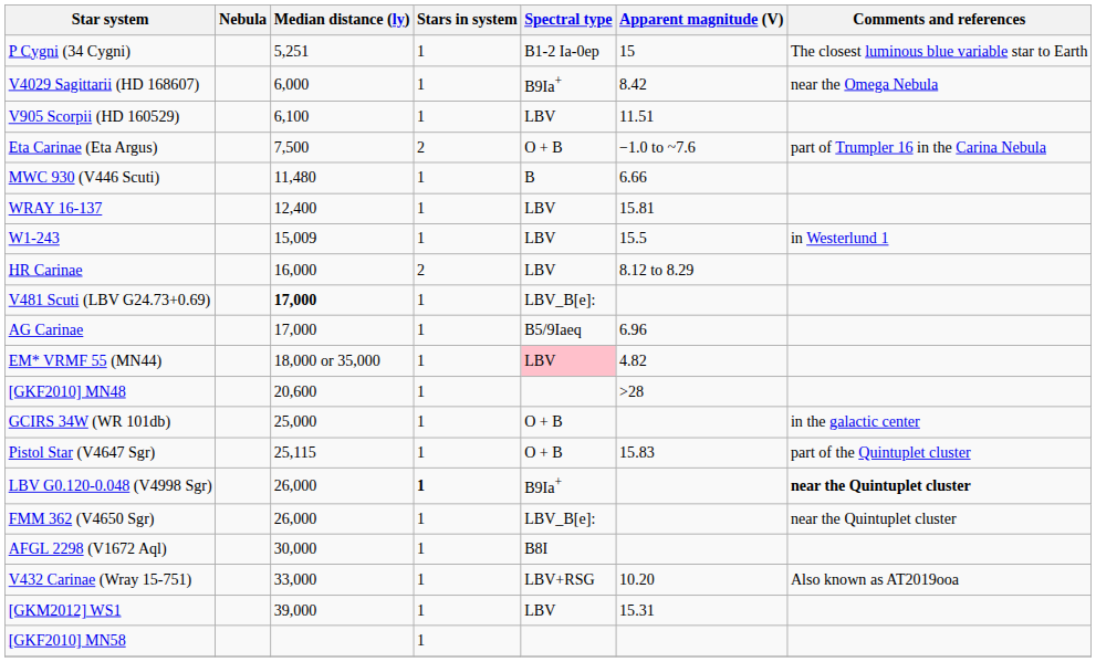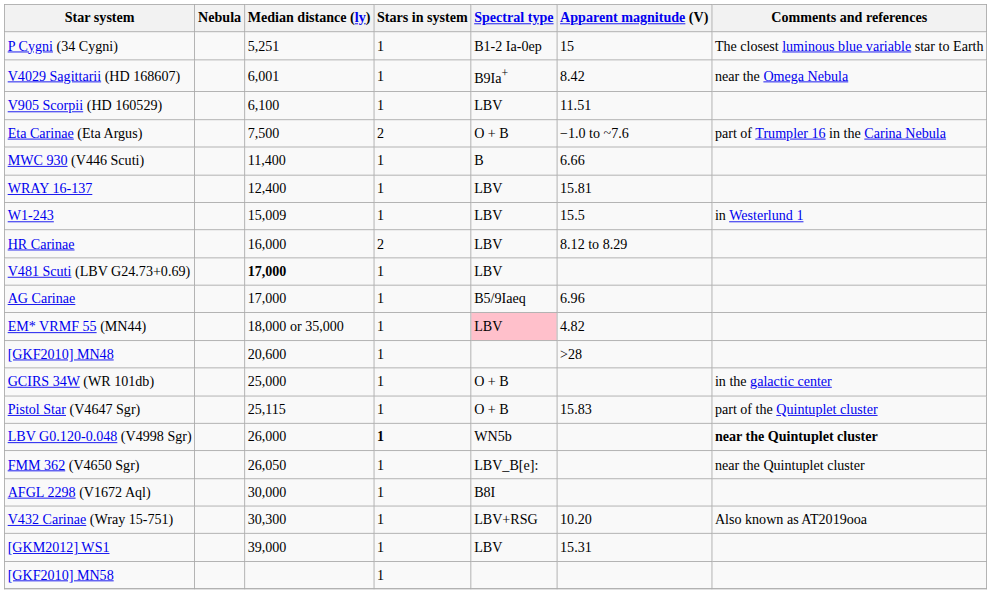V4029 Sagittarii (HD 168607) | Median distance (ly): 6,000 -> 6,001
MWC 930 (V446 Scuti) | Median distance (ly): 11,480 -> 11,400
V481 Scuti (LBV G24.73+0.69) | Spectral type: LBV_B[e]: -> LBV
LBV G0.120-0.048 (V4998 Sgr) | Spectral type: B9Ia+ -> WN5b
FMM 362 (V4650 Sgr) | Median distance (ly): 26,000 -> 26,050
V432 Carinae (Wray 15-751) | Median distance (ly): 33,000 -> 30,300
